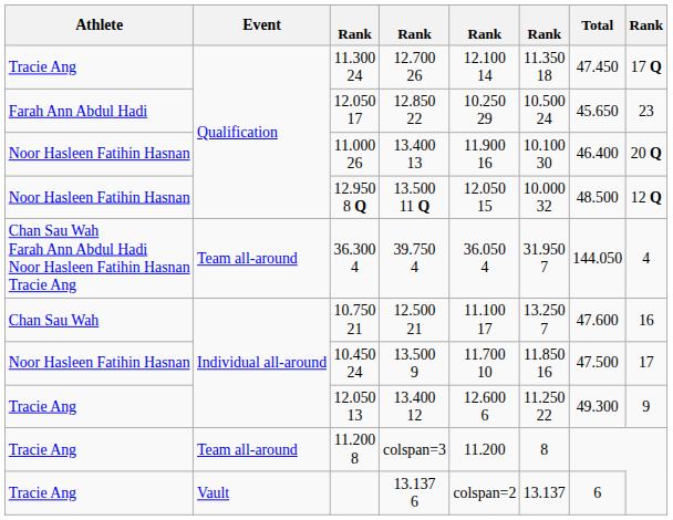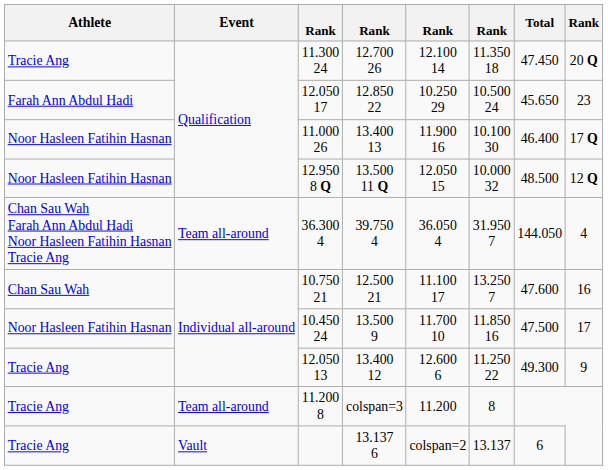11.300 24 | column 8: 17 Q -> 20 Q
11.000 26 | column 8: 20 Q -> 17 Q
